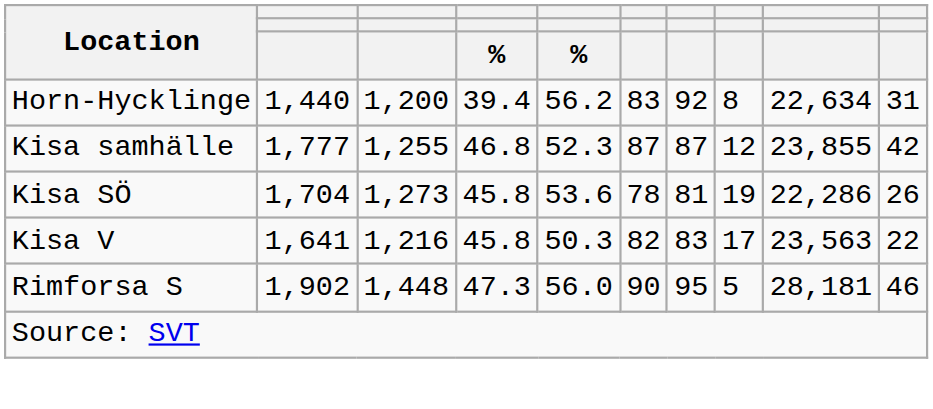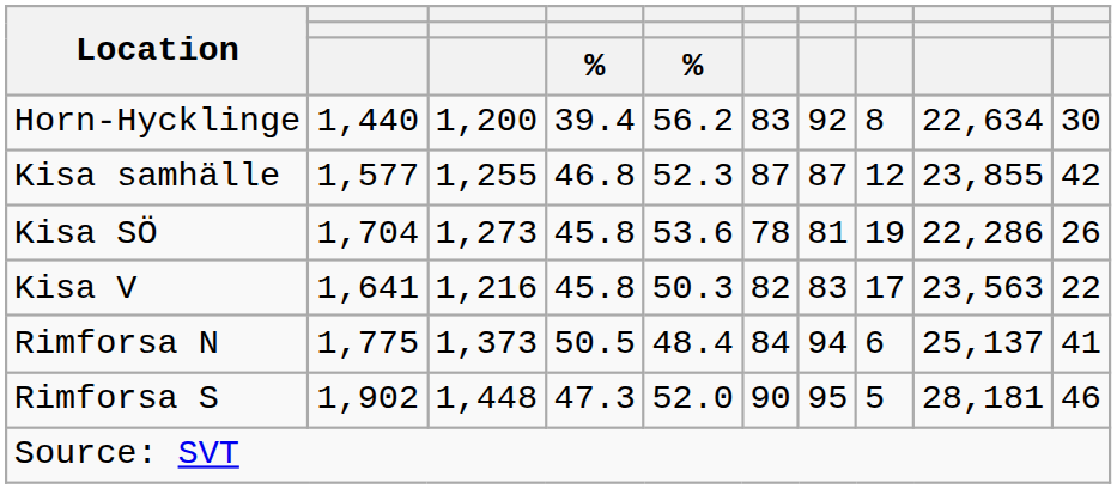Horn-Hycklinge | column 10: 31 -> 30
Kisa samhälle | column 2: 1,777 -> 1,577
+ row: Rimforsa N | 1,775 | 1,373 | 50.5 | 48.4 | 84 | 94 | 6 | 25,137 | 41
Rimforsa S | column 5: 56.0 -> 52.0
